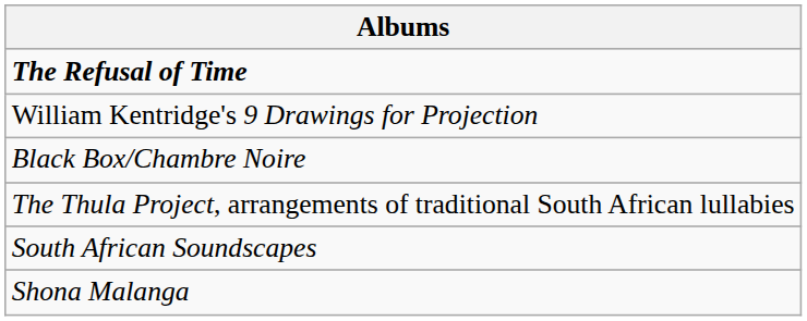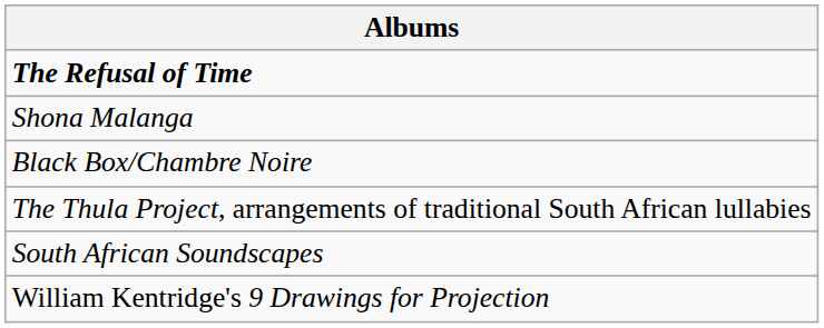row 3 | column 1: William Kentridge's 9 Drawings for Projection -> Shona Malanga
row 7 | column 1: Shona Malanga -> William Kentridge's 9 Drawings for Projection
